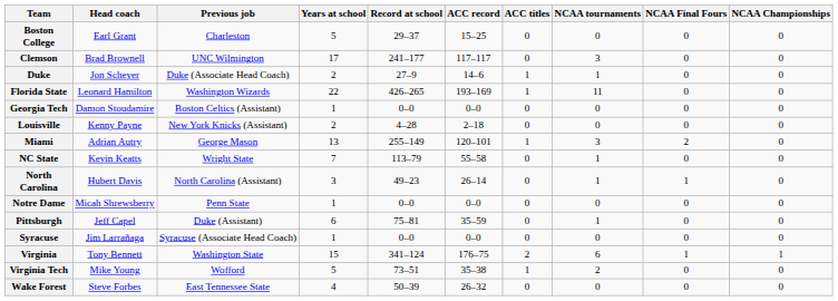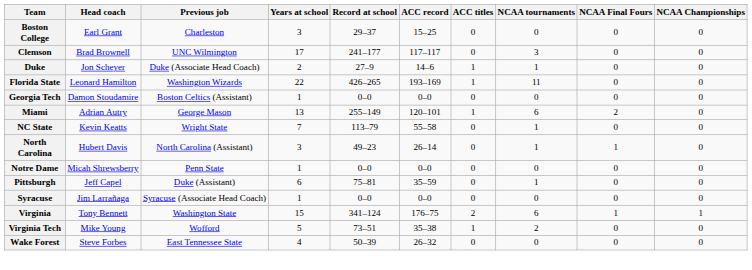Boston College | Years at school: 5 -> 3
- row: Louisville | Kenny Payne | New York Knicks (Assistant) | 2 | 4–28 | 2–18 | 0 | 0 | 0 | 0
Miami | NCAA tournaments: 3 -> 6
